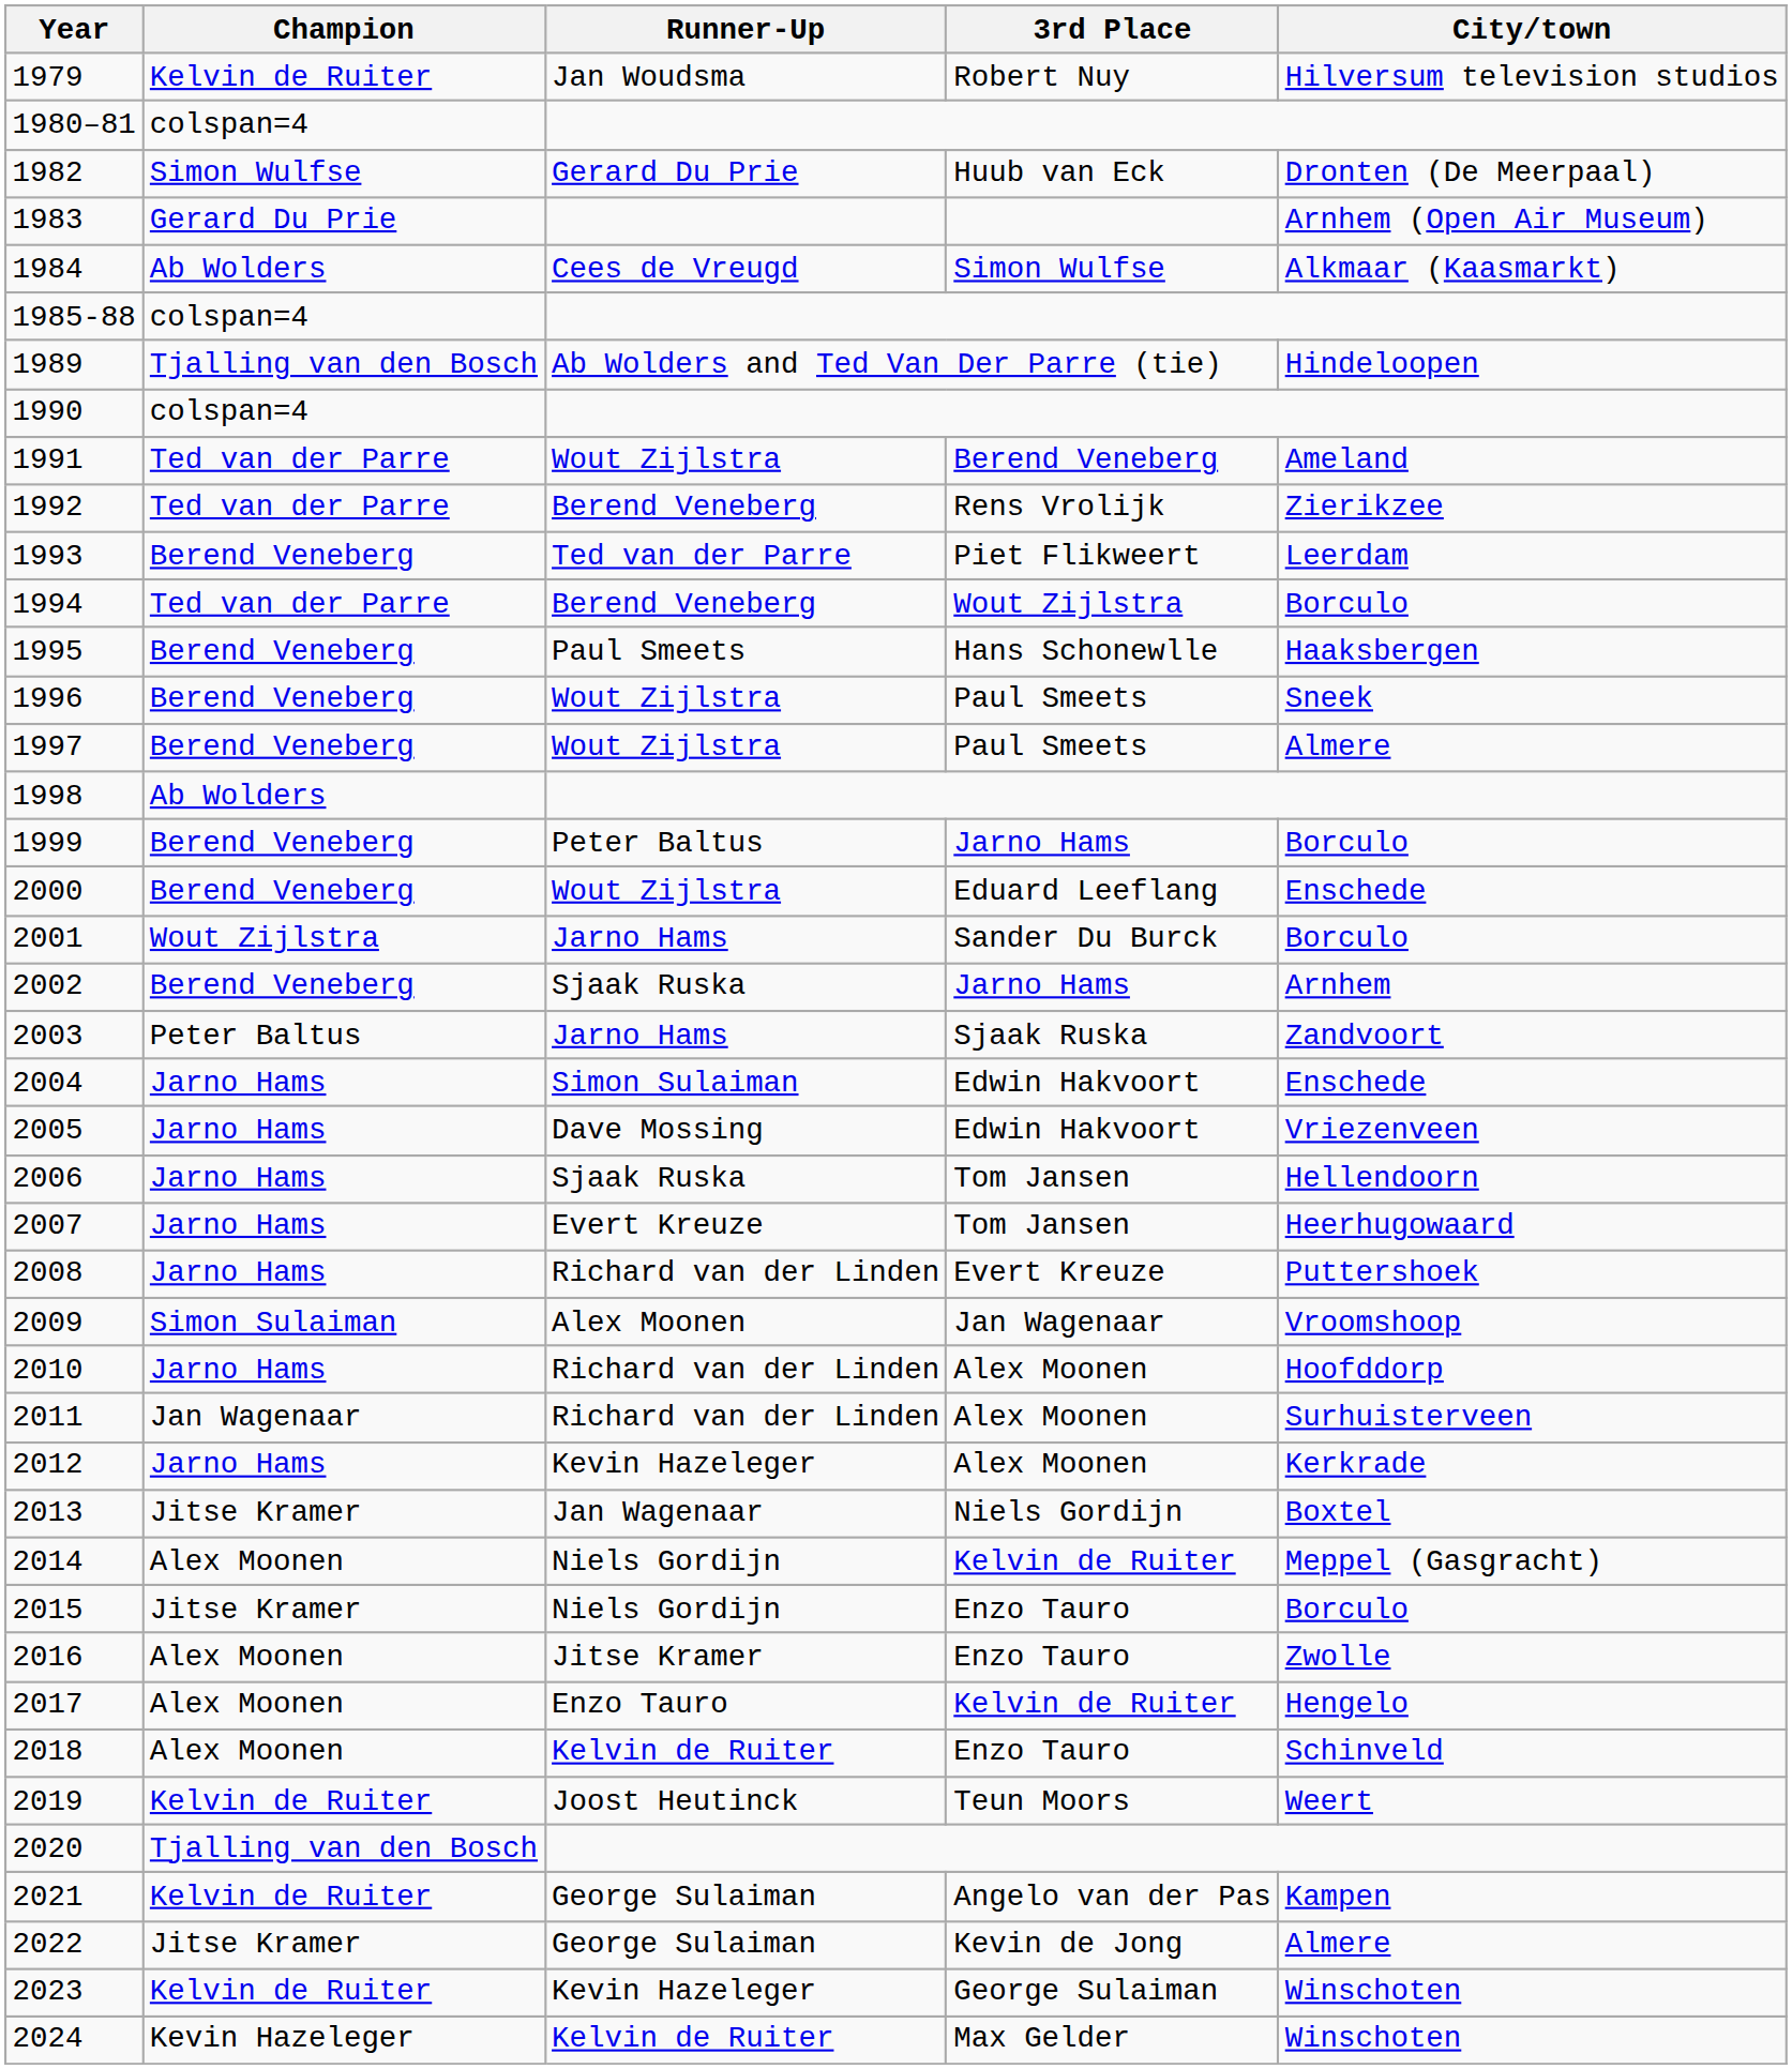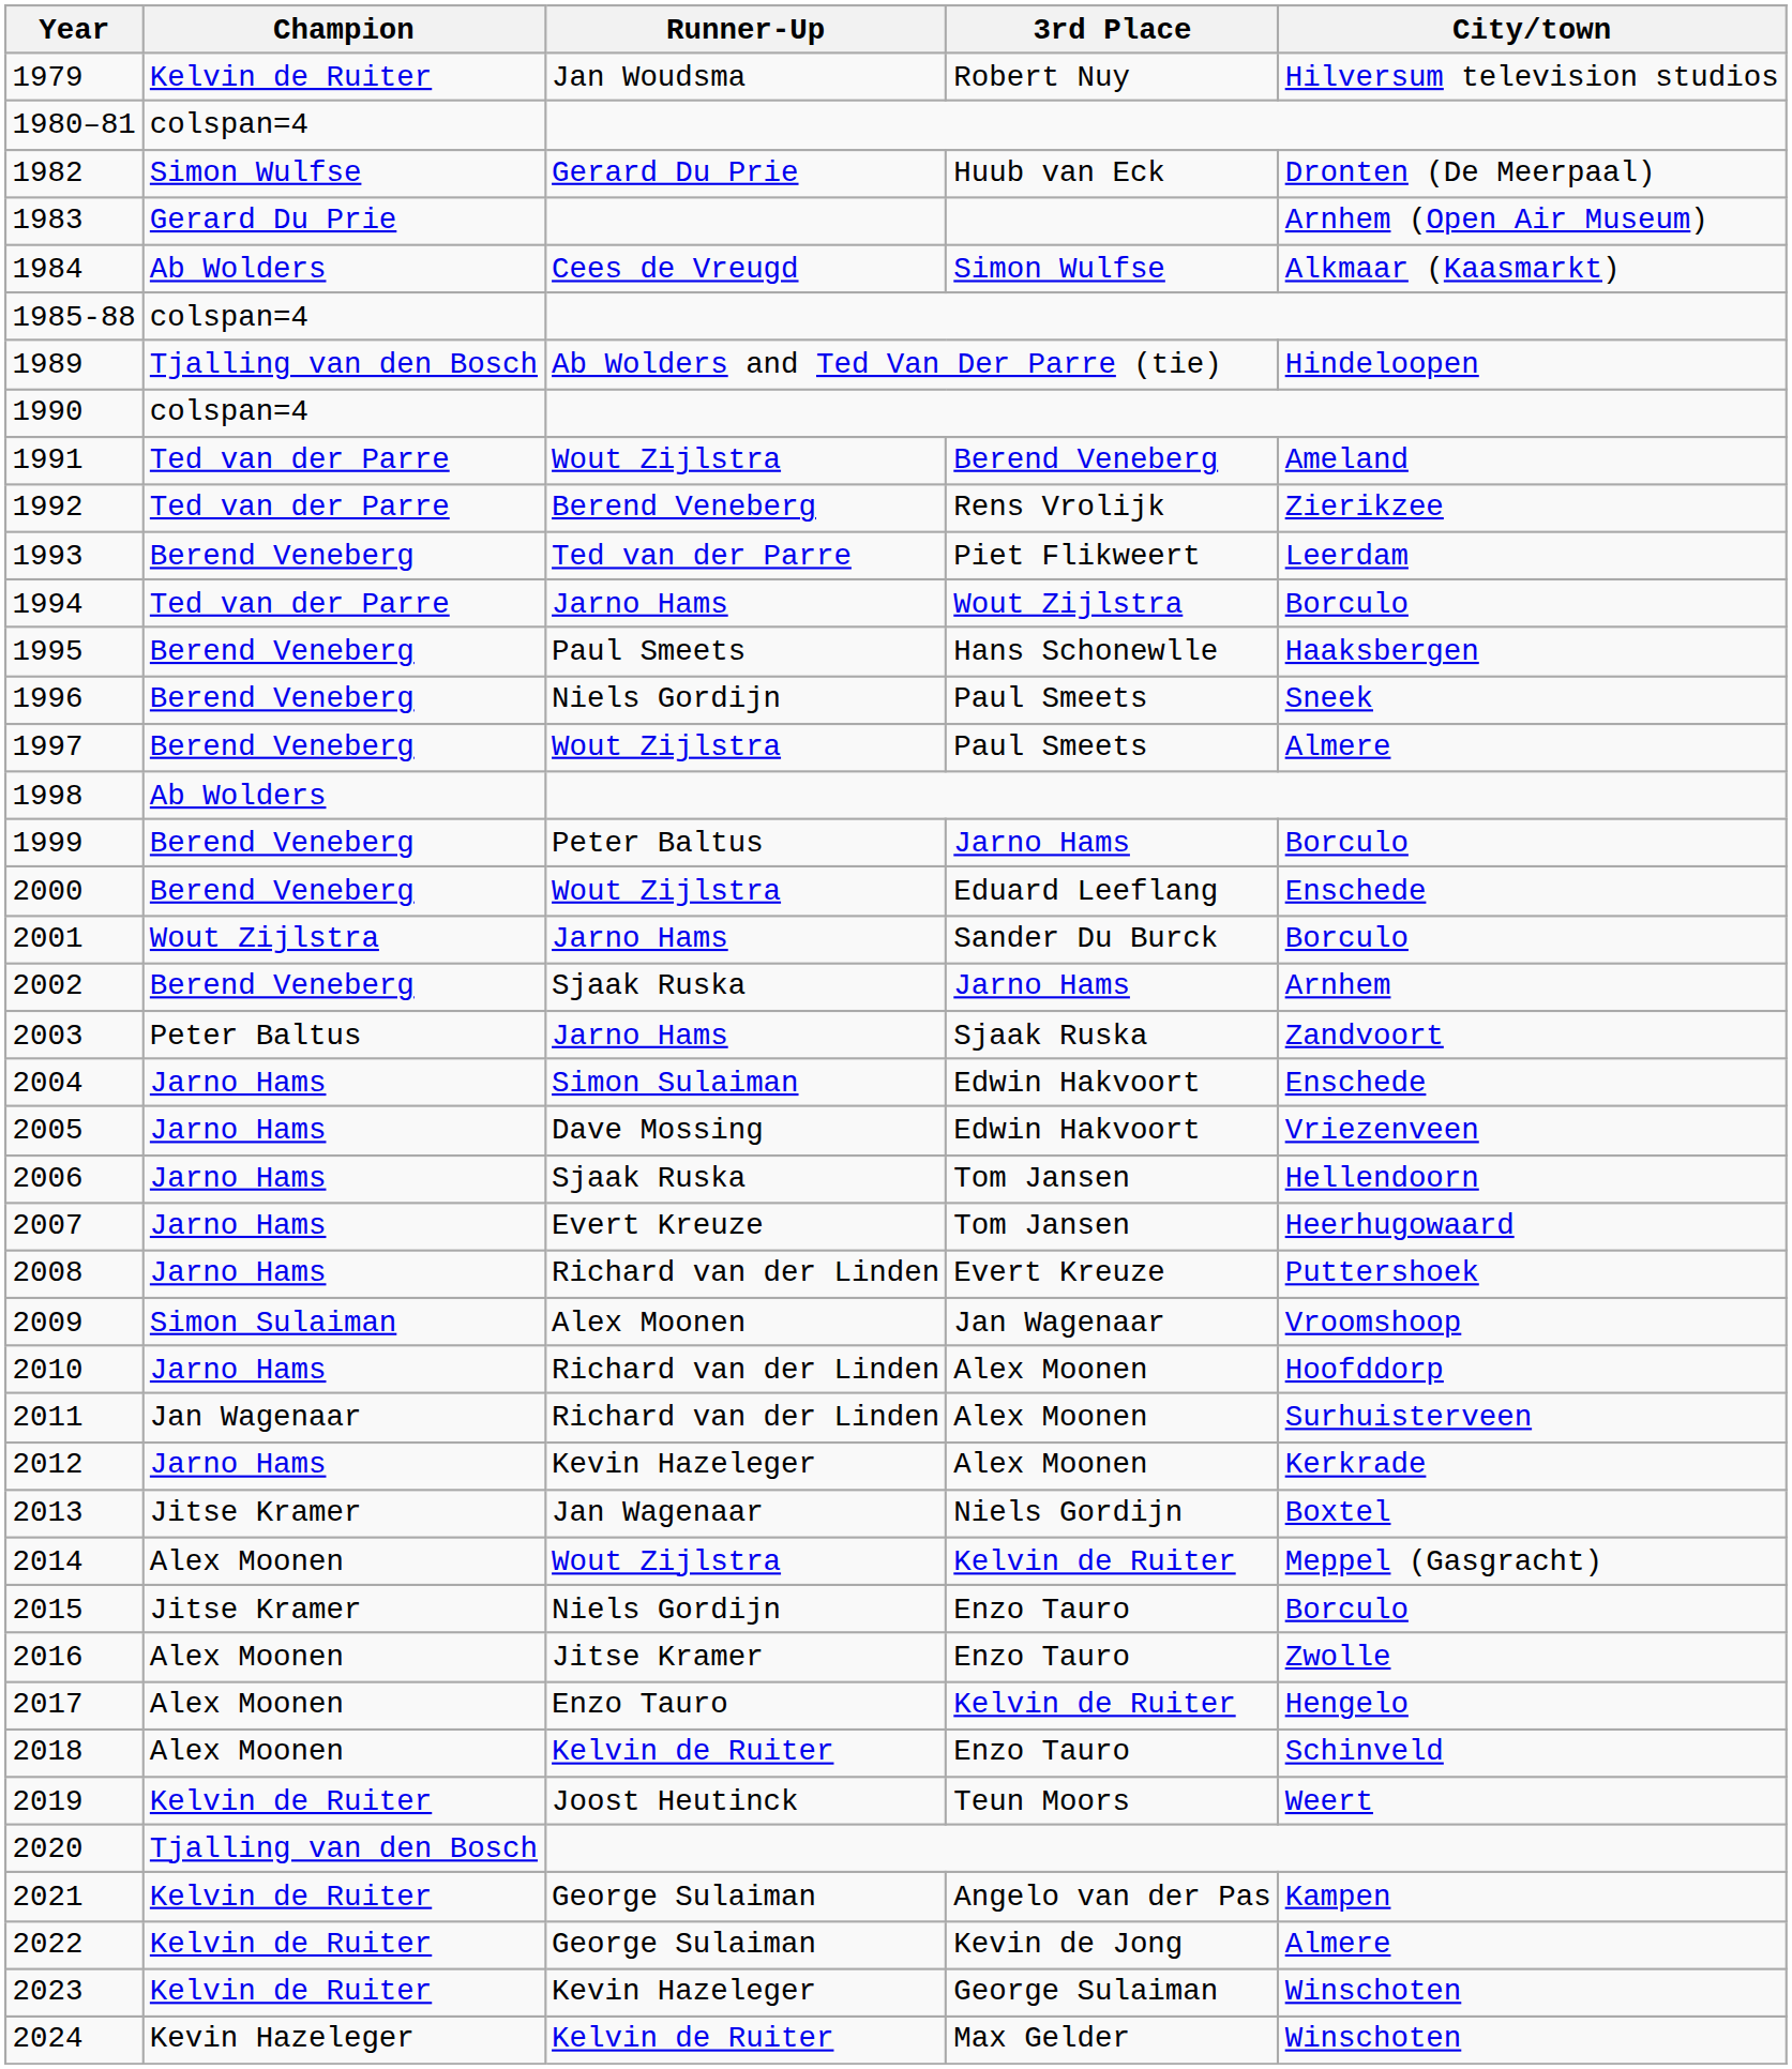1994 | Runner-Up: Berend Veneberg -> Jarno Hams
1996 | Runner-Up: Wout Zijlstra -> Niels Gordijn
2014 | Runner-Up: Niels Gordijn -> Wout Zijlstra
2022 | Champion: Jitse Kramer -> Kelvin de Ruiter
